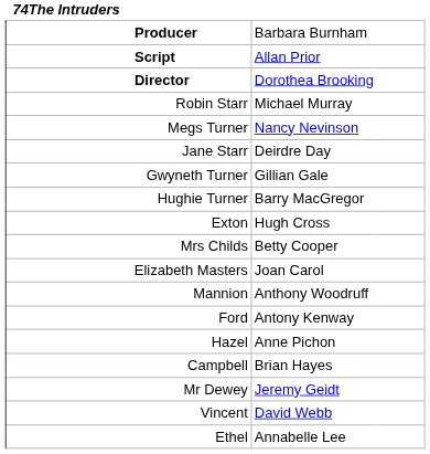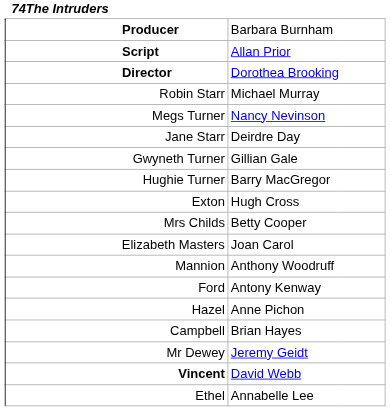Vincent | column 2: normal -> bold
